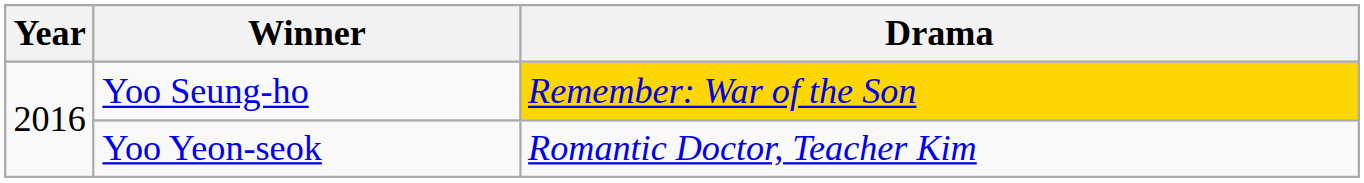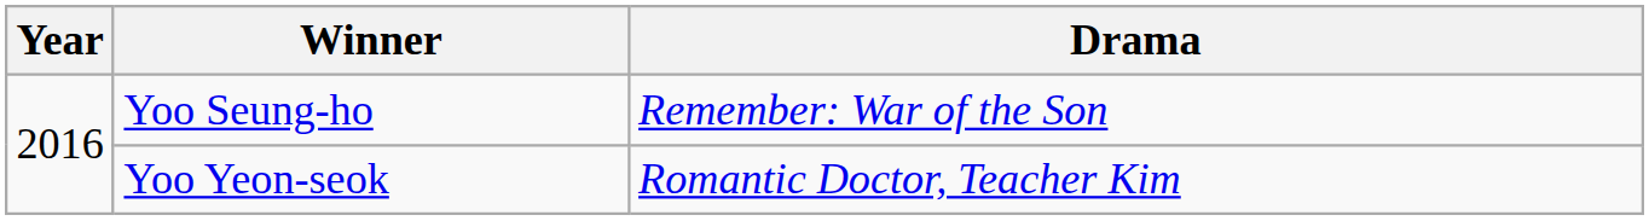Yoo Seung-ho | Drama: gold background -> no background
